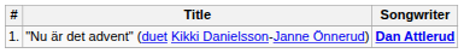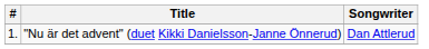"Nu är det advent" (duet Kikki Danielsson-Janne Önnerud) | Songwriter: bold -> normal
